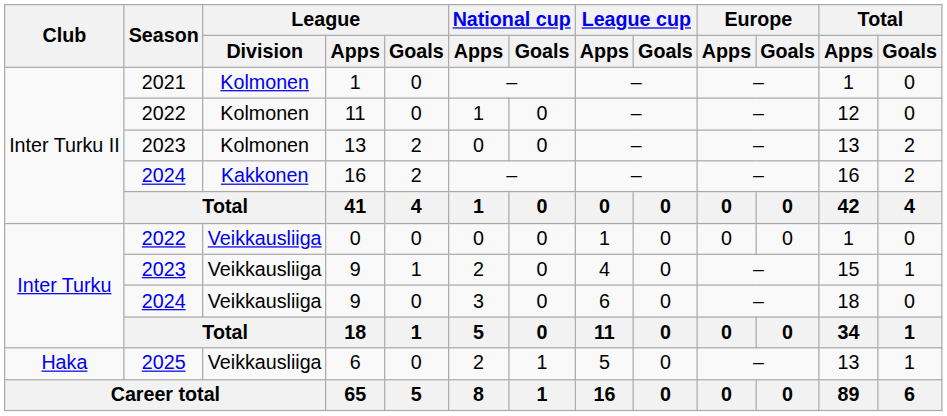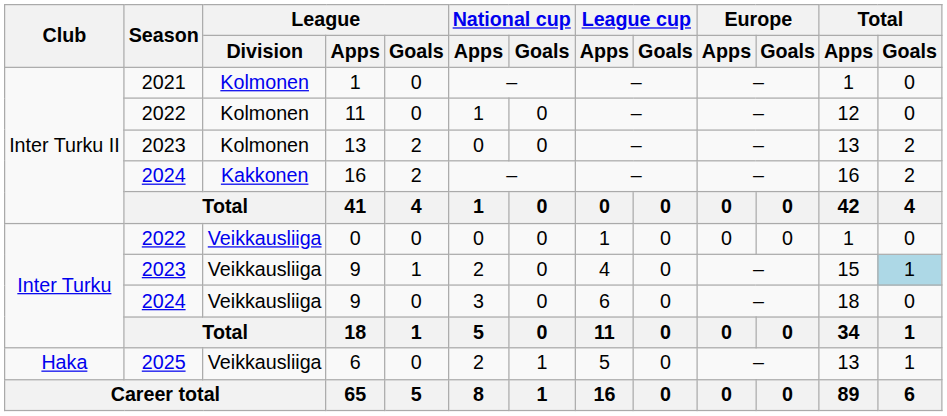2023 / 9 | Total / Goals: no background -> lightblue background
